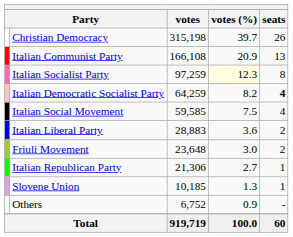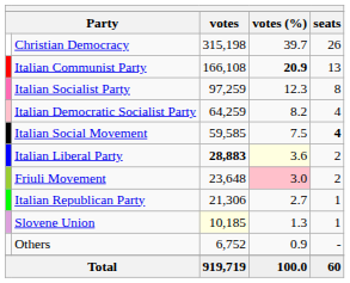Italian Communist Party | votes (%): normal -> bold
Italian Socialist Party | votes (%): lightyellow background -> no background
Italian Democratic Socialist Party | seats: bold -> normal
Italian Social Movement | seats: normal -> bold
Italian Liberal Party | votes: normal -> bold
Italian Liberal Party | votes (%): no background -> lightyellow background
Friuli Movement | votes (%): no background -> pink background
Slovene Union | votes: no background -> lightyellow background
